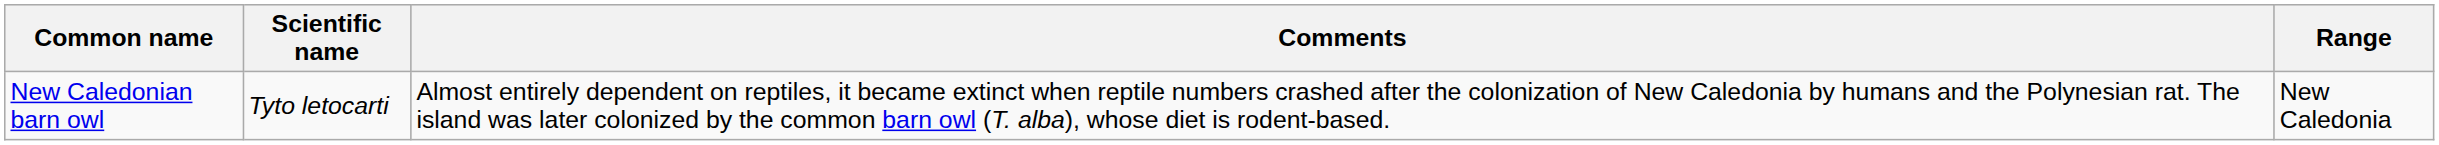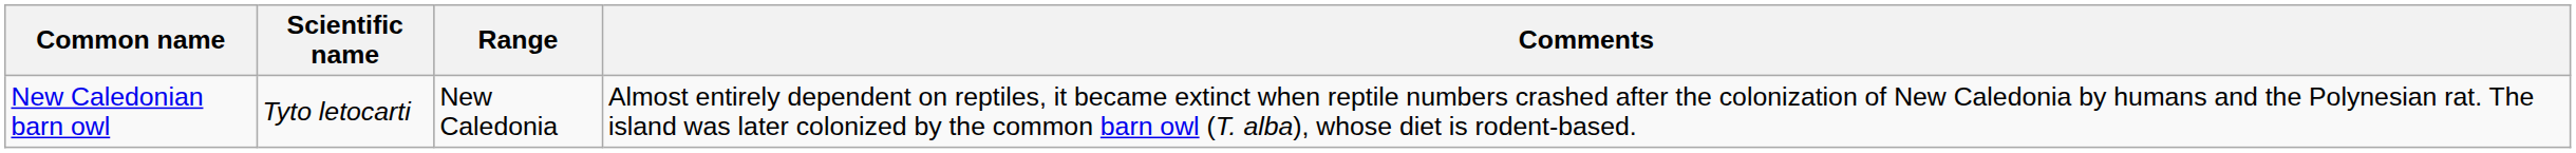columns swapped: Range <-> Comments
